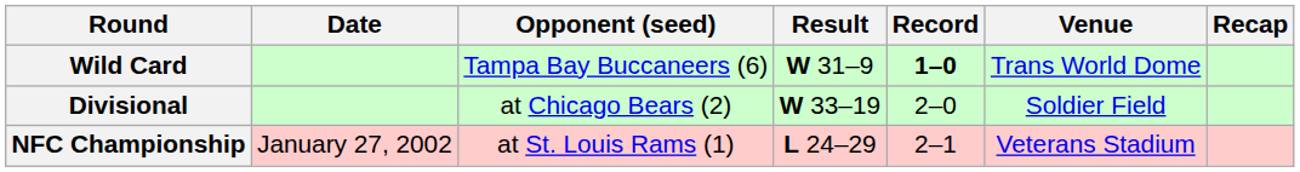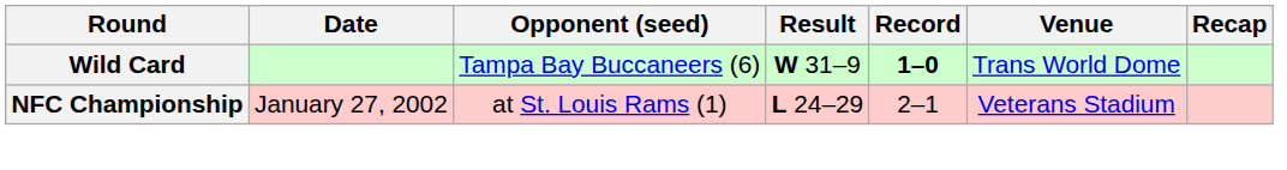- row: Divisional | at Chicago Bears (2) | W 33–19 | 2–0 | Soldier Field
